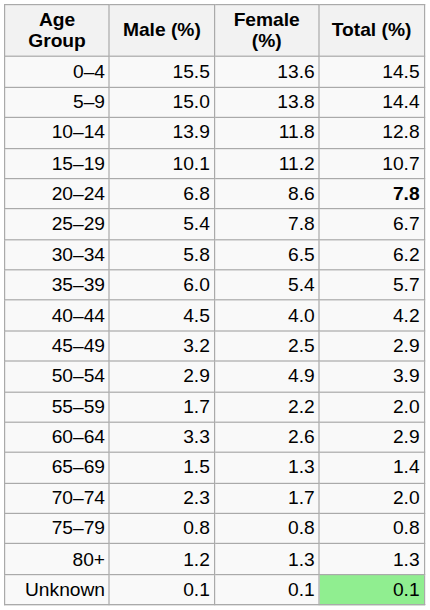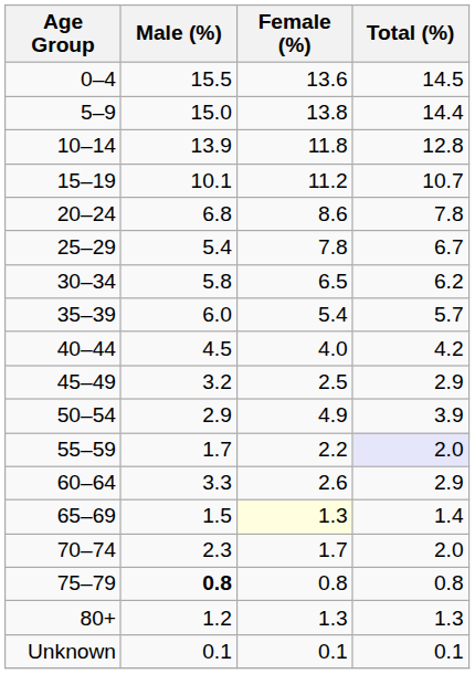20–24 | Total (%): bold -> normal
55–59 | Total (%): no background -> lavender background
65–69 | Female (%): no background -> lightyellow background
75–79 | Male (%): normal -> bold
Unknown | Total (%): lightgreen background -> no background
